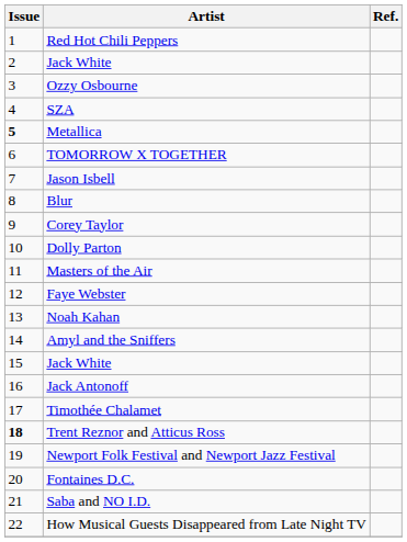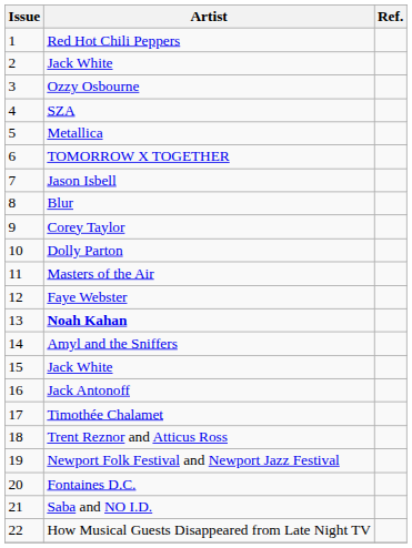Metallica | Issue: bold -> normal
Noah Kahan | Artist: normal -> bold
Trent Reznor and Atticus Ross | Issue: bold -> normal
